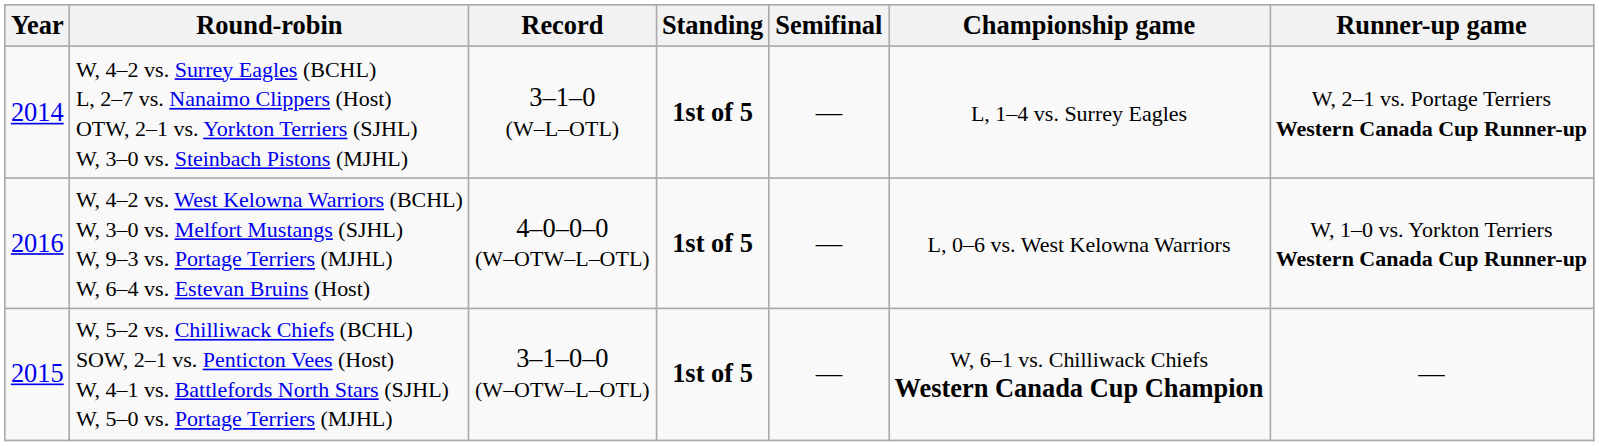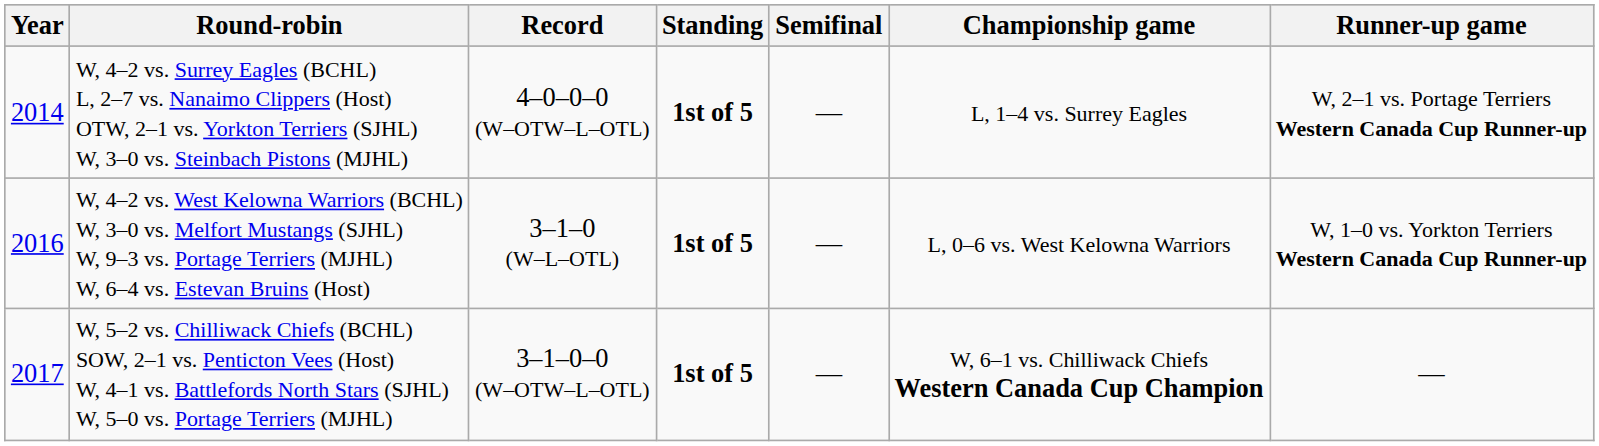row 2 | Record: 3–1–0 (W–L–OTL) -> 4–0–0–0 (W–OTW–L–OTL)
row 3 | Record: 4–0–0–0 (W–OTW–L–OTL) -> 3–1–0 (W–L–OTL)
row 4 | Year: 2015 -> 2017
